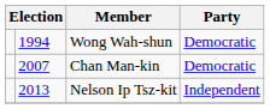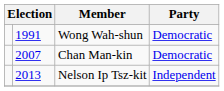Wong Wah-shun | column 2: 1994 -> 1991
